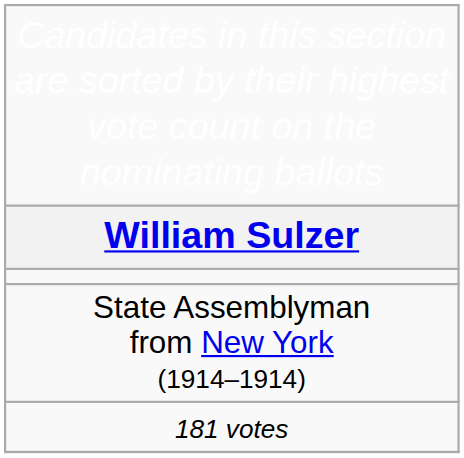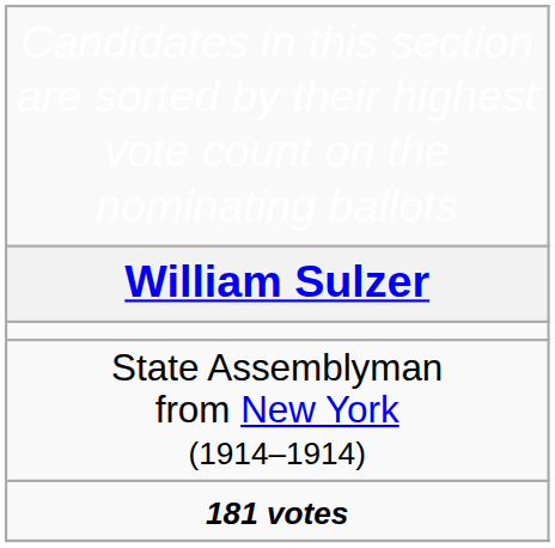row 5 | column 1: normal -> bold
